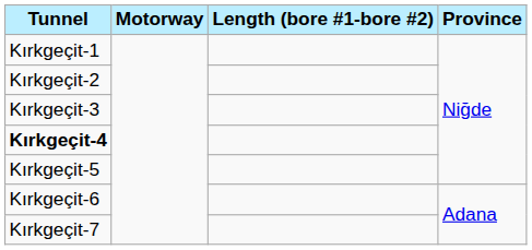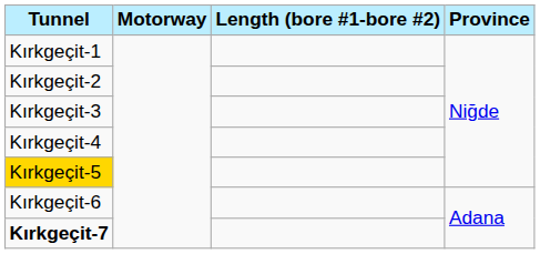Kırkgeçit-4 | Tunnel: bold -> normal
Kırkgeçit-5 | Tunnel: no background -> gold background
Kırkgeçit-7 | Tunnel: normal -> bold
